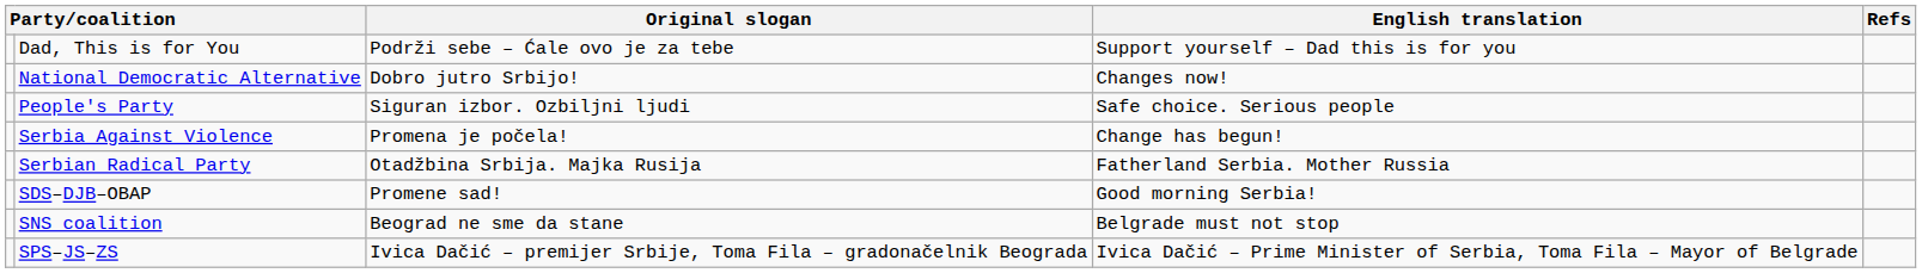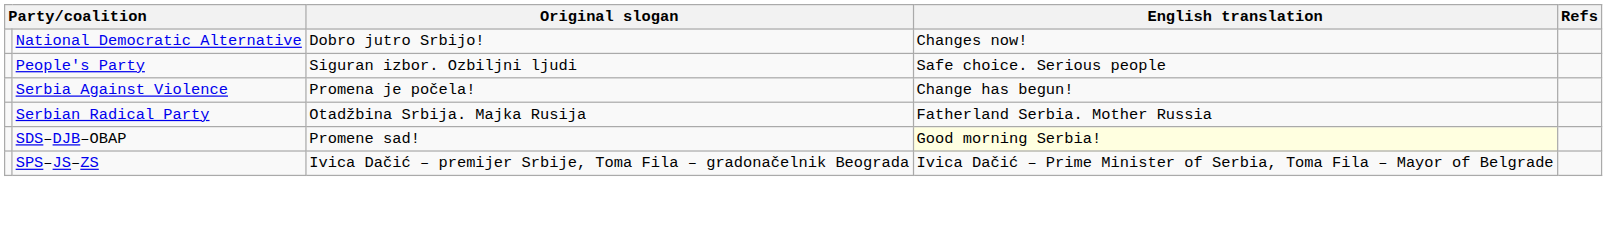- row: Dad, This is for You | Podrži sebe – Ćale ovo je za tebe | Support yourself – Dad this is for you
SDS–DJB–OBAP | English translation: no background -> lightyellow background
- row: SNS coalition | Beograd ne sme da stane | Belgrade must not stop
